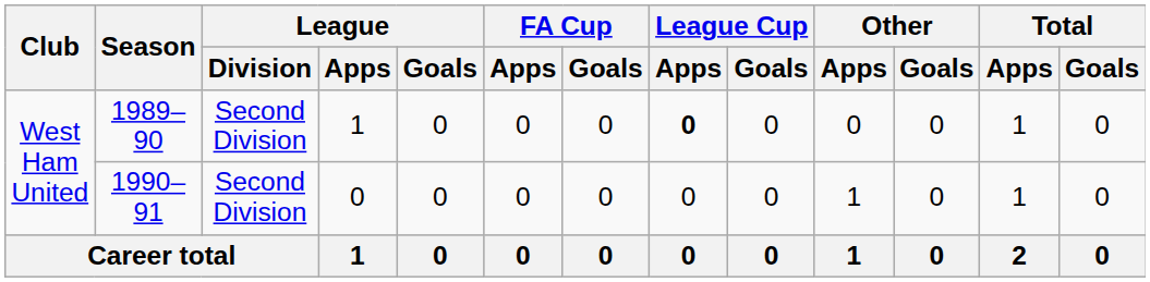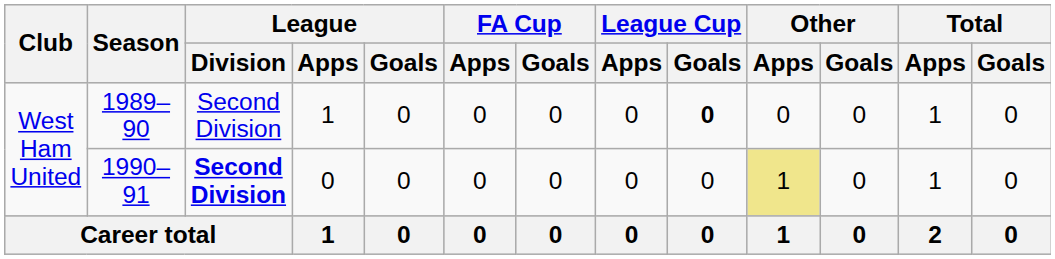1989–90 | League Cup / Apps: bold -> normal
1989–90 | League Cup / Goals: normal -> bold
1990–91 | League / Division: normal -> bold
1990–91 | Other / Apps: no background -> khaki background
